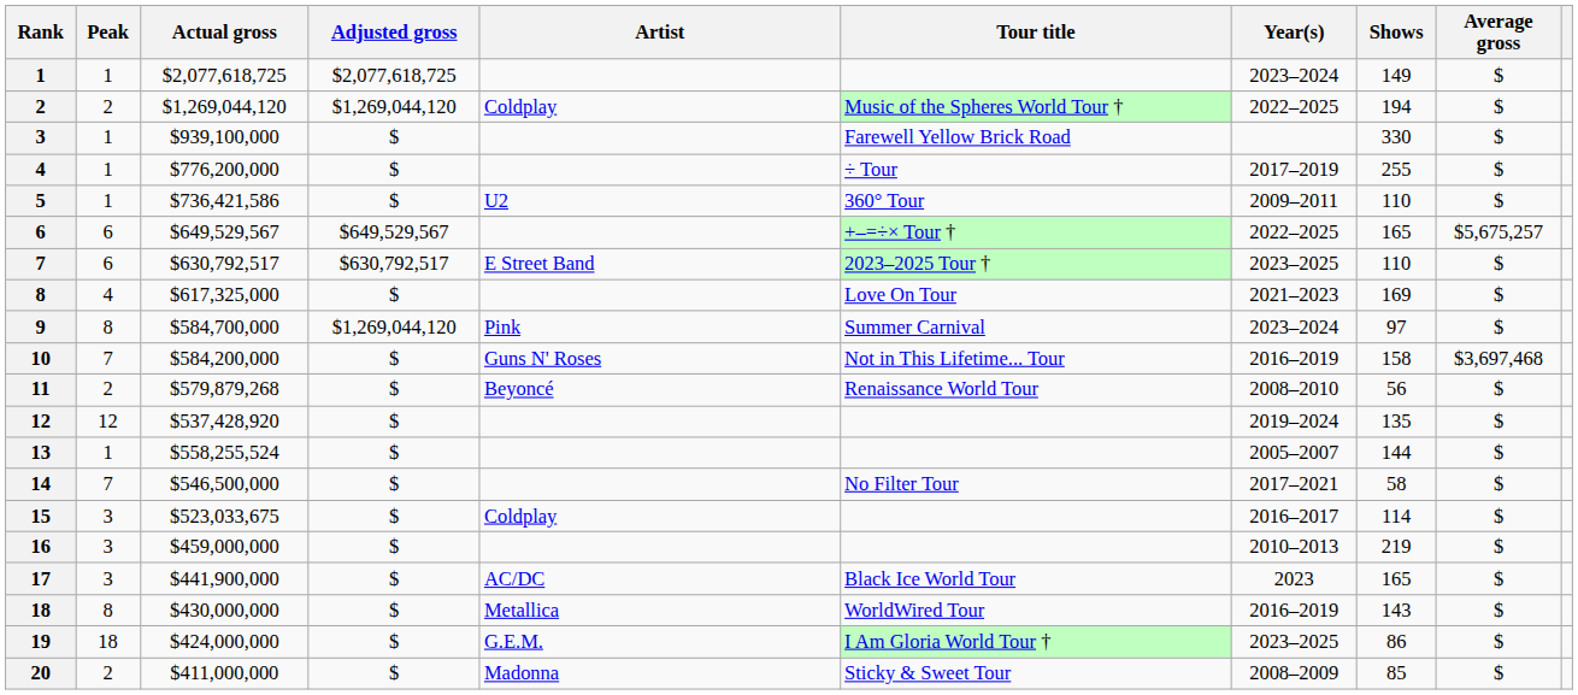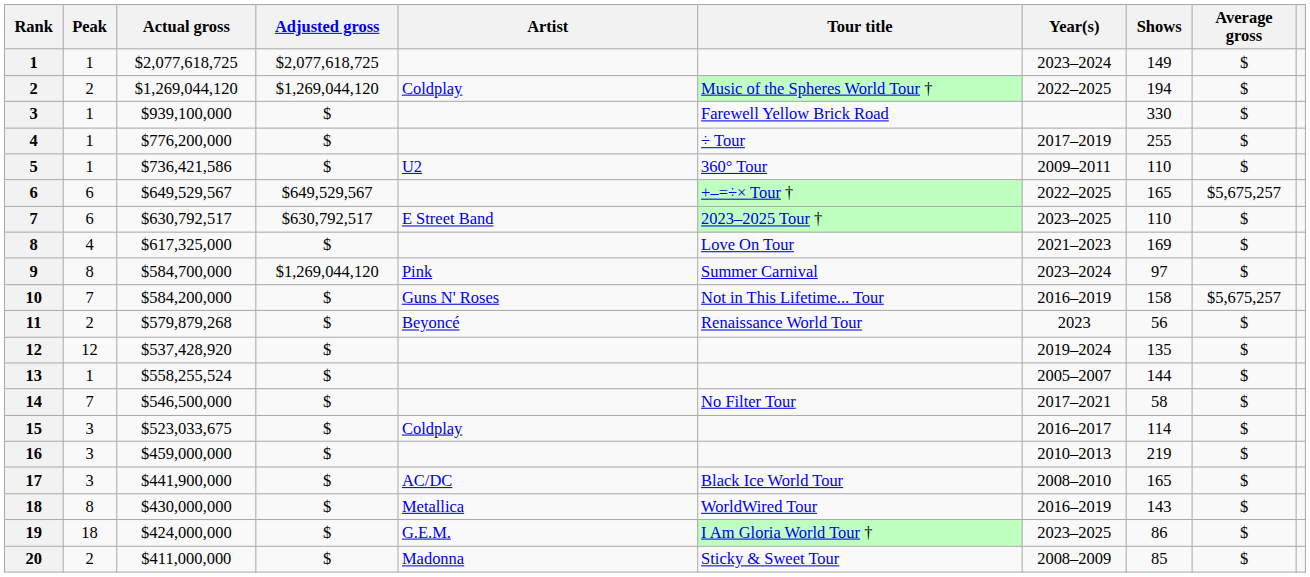10 | Average gross: $3,697,468 -> $5,675,257
11 | Year(s): 2008–2010 -> 2023
17 | Year(s): 2023 -> 2008–2010
